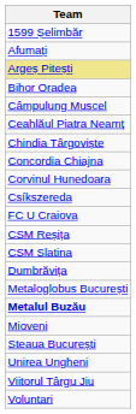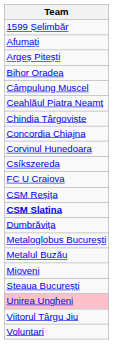row 4 | column 1: khaki background -> no background
row 14 | column 1: normal -> bold
row 17 | column 1: bold -> normal
row 20 | column 1: no background -> pink background
